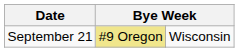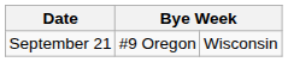September 21 | column 2: khaki background -> no background
